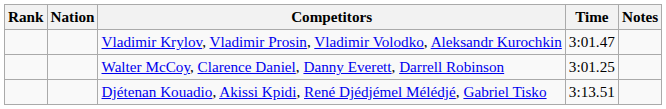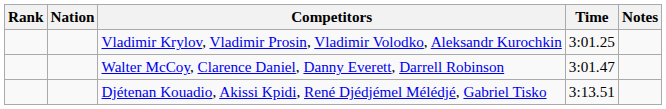row 2 | Time: 3:01.47 -> 3:01.25
row 3 | Time: 3:01.25 -> 3:01.47
